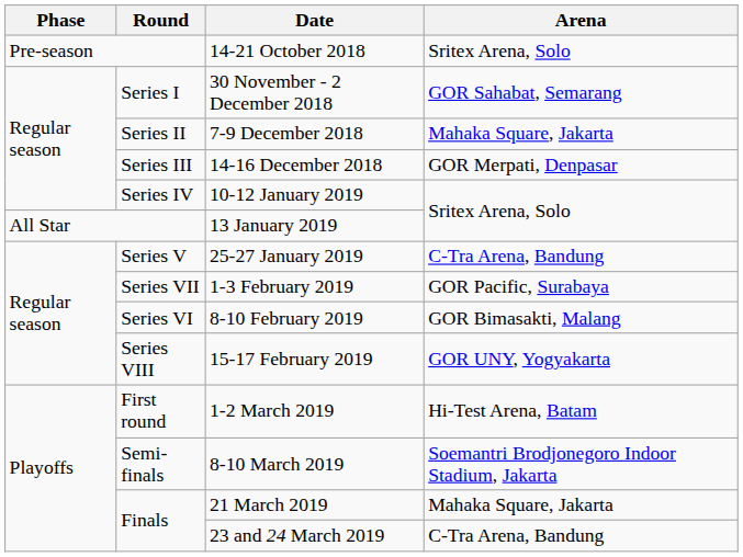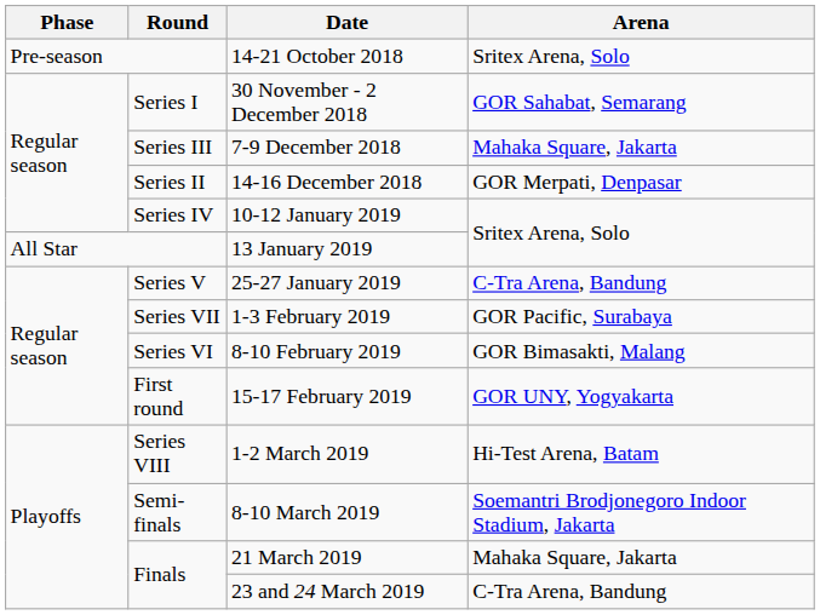7-9 December 2018 | Round: Series II -> Series III
14-16 December 2018 | Round: Series III -> Series II
15-17 February 2019 | Round: Series VIII -> First round
1-2 March 2019 | Round: First round -> Series VIII
